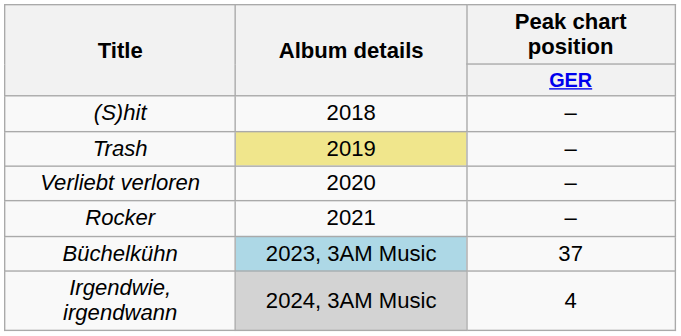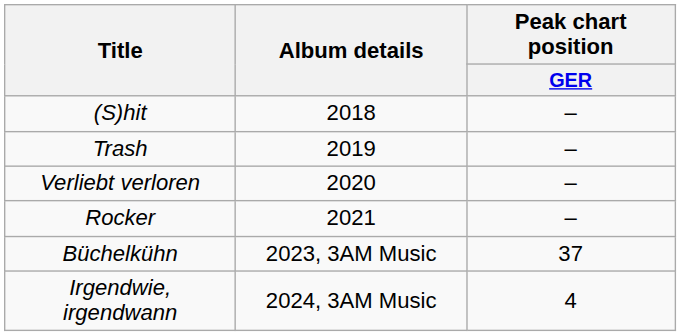Trash | Album details: khaki background -> no background
Büchelkühn | Album details: lightblue background -> no background
Irgendwie, irgendwann | Album details: lightgrey background -> no background
